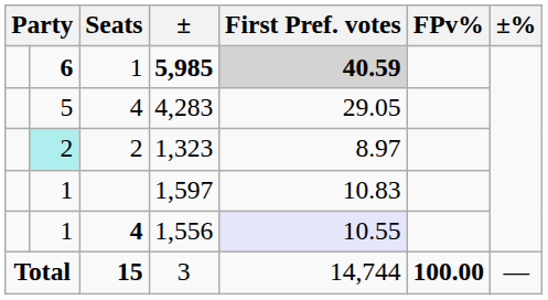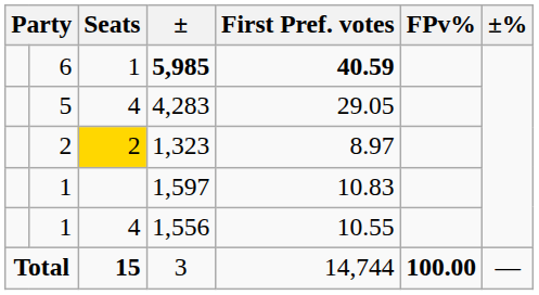5,985 | column 2: bold -> normal
5,985 | First Pref. votes: lightgrey background -> no background
1,323 | column 2: paleturquoise background -> no background
1,323 | Seats: no background -> gold background
1,556 | Seats: bold -> normal
1,556 | First Pref. votes: lavender background -> no background
